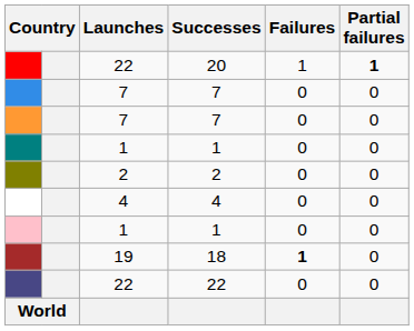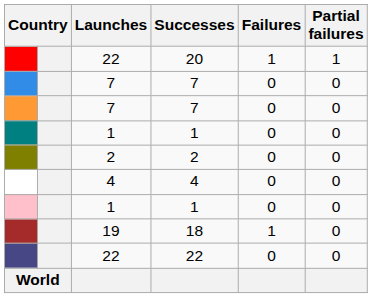20 | Partial failures: bold -> normal
18 | Failures: bold -> normal
